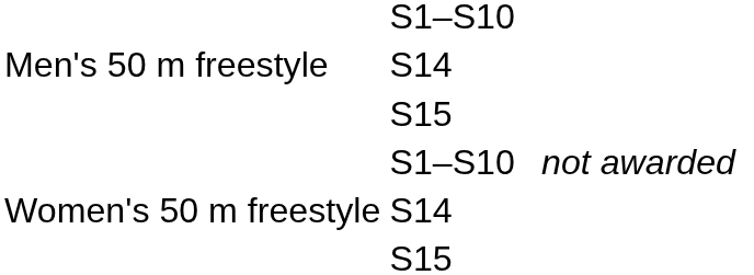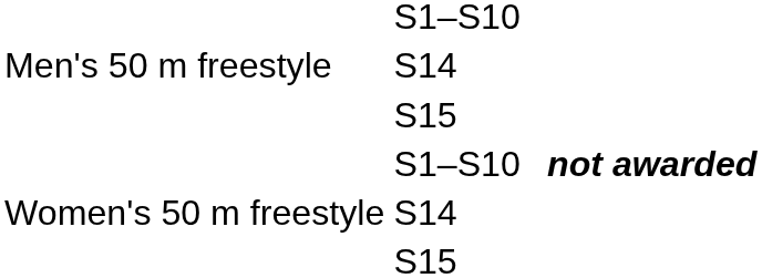Women's 50 m freestyle / S1–S10 | column 3: normal -> bold
